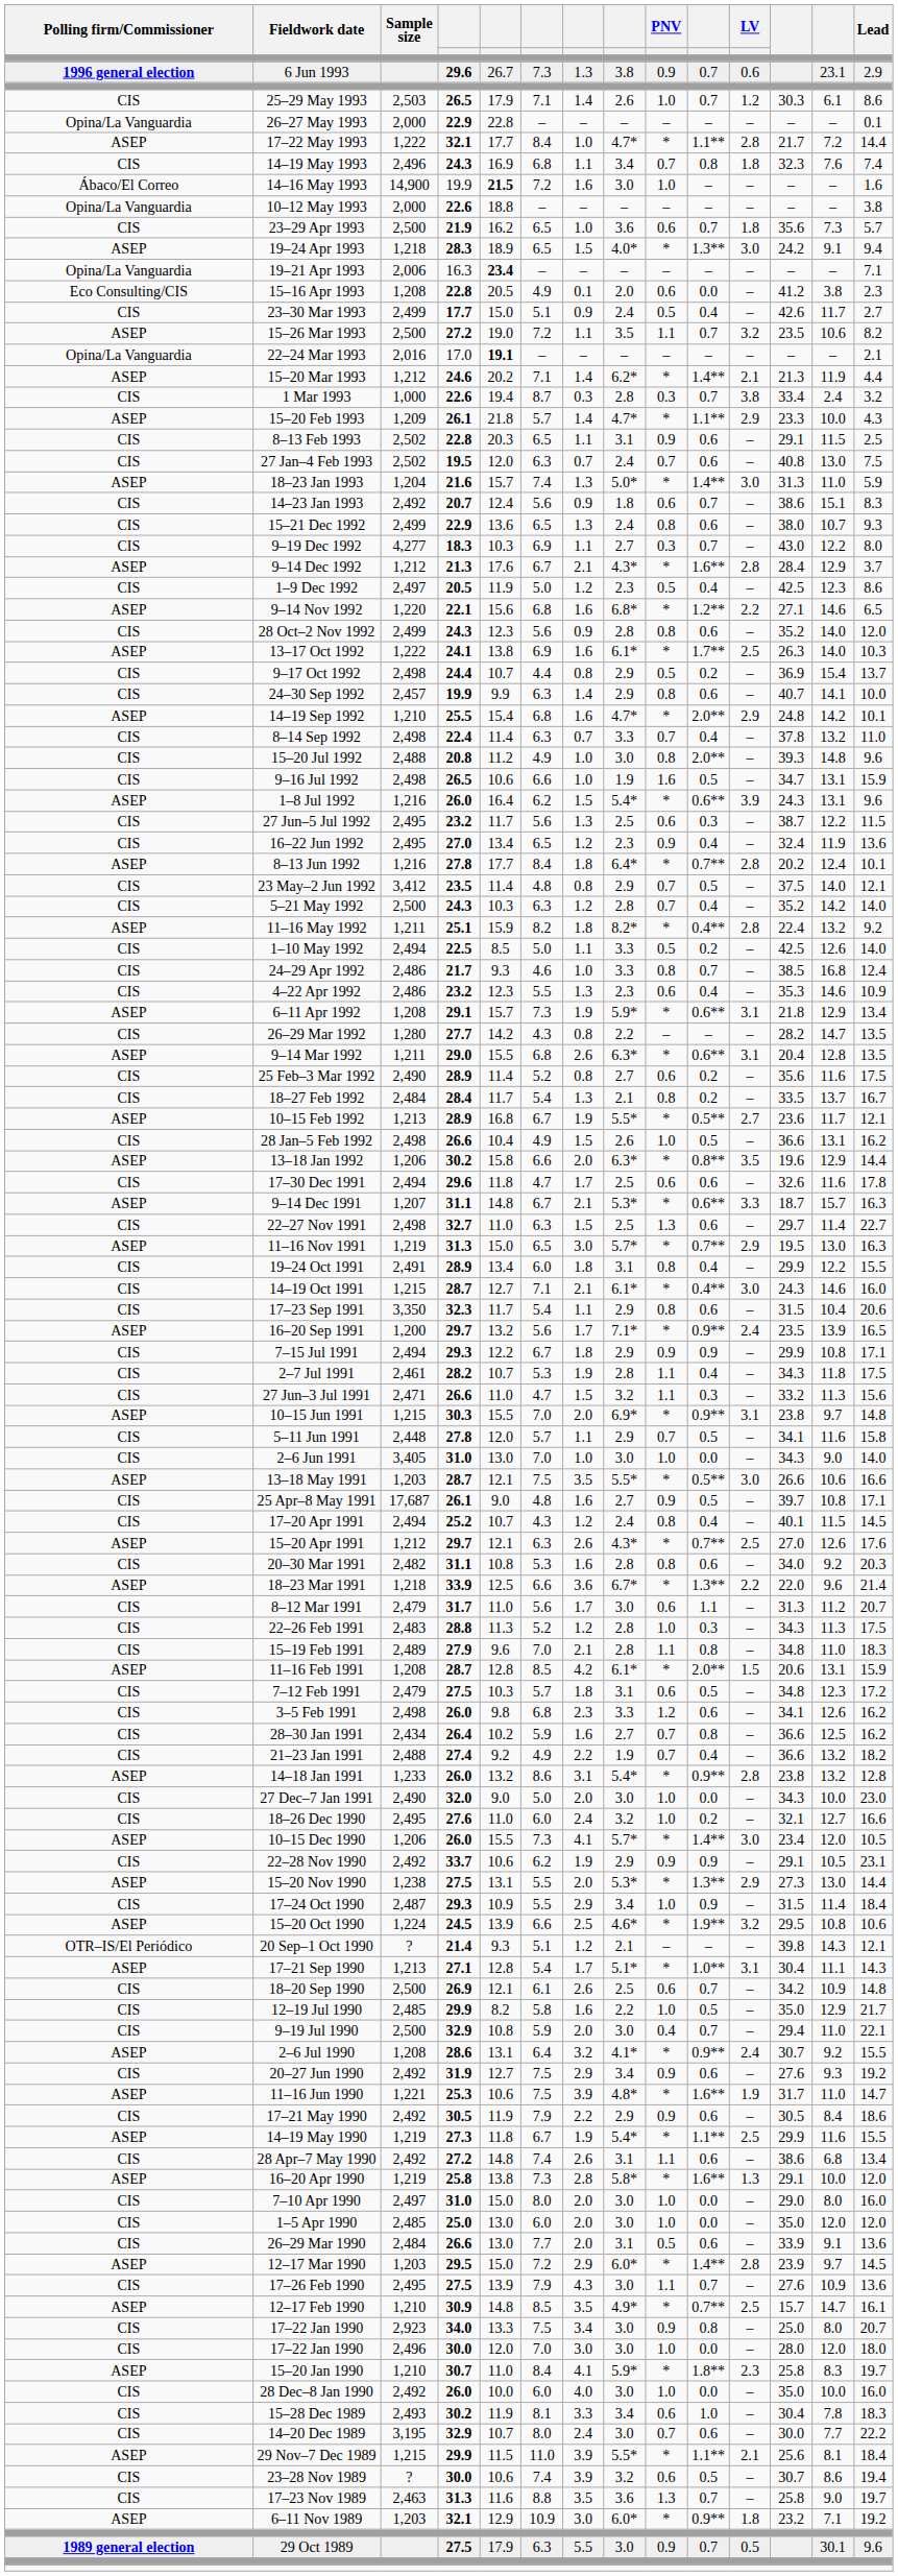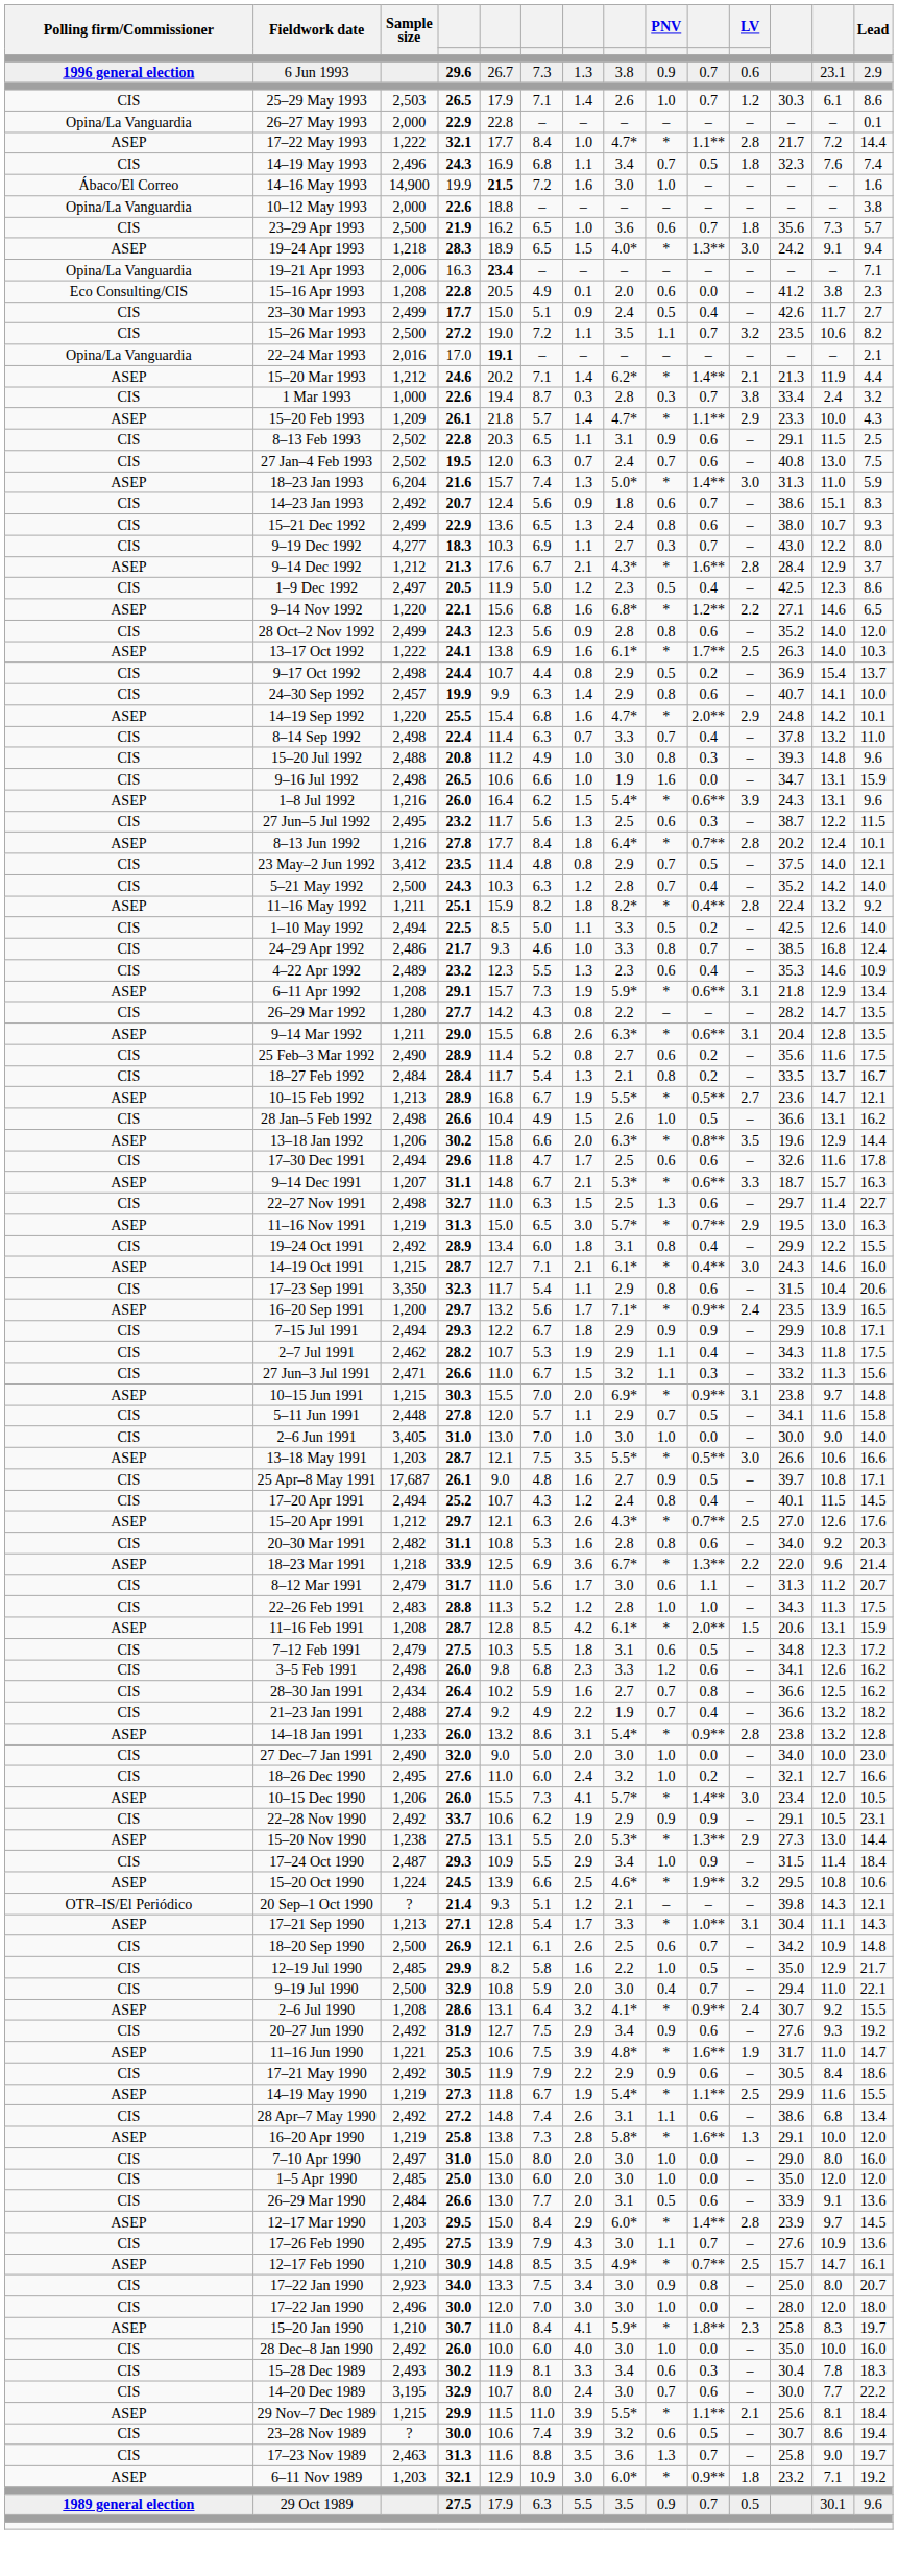14–19 May 1993 | column 10: 0.8 -> 0.5
15–26 Mar 1993 | Polling firm/Commissioner: ASEP -> CIS
18–23 Jan 1993 | Sample size: 1,204 -> 6,204
14–19 Sep 1992 | Sample size: 1,210 -> 1,220
15–20 Jul 1992 | column 10: 2.0** -> 0.3
9–16 Jul 1992 | column 10: 0.5 -> 0.0
- row: CIS | 16–22 Jun 1992 | 2,495 | 27.0 | 13.4 | 6.5 | 1.2 | 2.3 | 0.9 | 0.4 | – | 32.4 | 11.9 | 13.6
4–22 Apr 1992 | Sample size: 2,486 -> 2,489
10–15 Feb 1992 | column 13: 11.7 -> 14.7
19–24 Oct 1991 | Sample size: 2,491 -> 2,492
14–19 Oct 1991 | Polling firm/Commissioner: CIS -> ASEP
2–7 Jul 1991 | Sample size: 2,461 -> 2,462
2–7 Jul 1991 | column 8: 2.8 -> 2.9
27 Jun–3 Jul 1991 | column 6: 4.7 -> 6.7
2–6 Jun 1991 | column 12: 34.3 -> 30.0
18–23 Mar 1991 | column 6: 6.6 -> 6.9
22–26 Feb 1991 | column 10: 0.3 -> 1.0
- row: CIS | 15–19 Feb 1991 | 2,489 | 27.9 | 9.6 | 7.0 | 2.1 | 2.8 | 1.1 | 0.8 | – | 34.8 | 11.0 | 18.3
7–12 Feb 1991 | column 6: 5.7 -> 5.5
27 Dec–7 Jan 1991 | column 12: 34.3 -> 34.0
17–21 Sep 1990 | column 8: 5.1* -> 3.3
12–17 Mar 1990 | column 6: 7.2 -> 8.4
15–28 Dec 1989 | column 10: 1.0 -> 0.3
29 Oct 1989 | column 8: 3.0 -> 3.5
